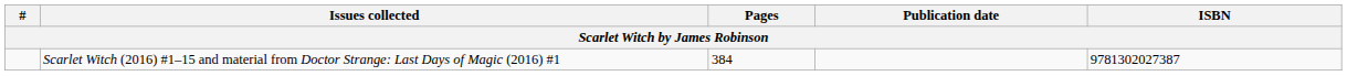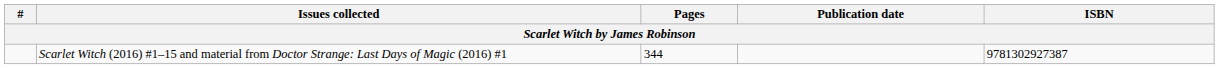row 3 | Pages: 384 -> 344
row 3 | ISBN: 9781302027387 -> 9781302927387
